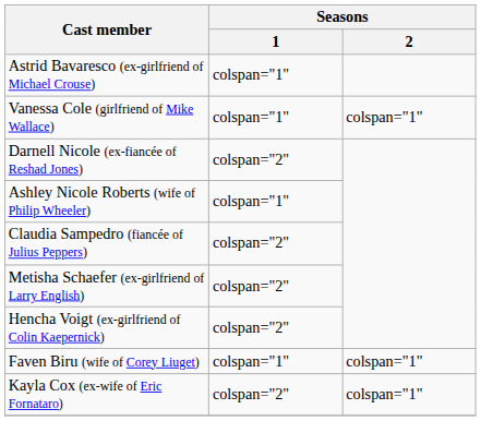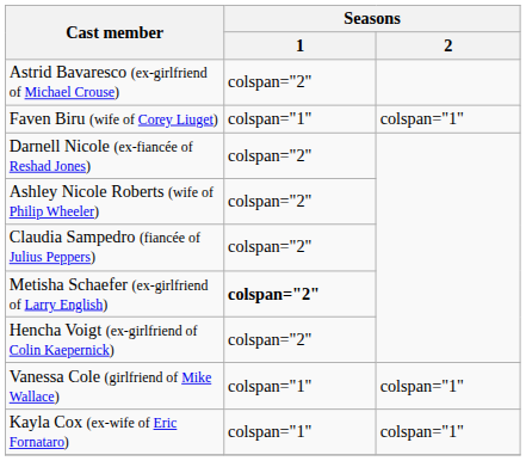Astrid Bavaresco (ex-girlfriend of Michael Crouse) | Seasons / 1: colspan="1" -> colspan="2"
rows swapped: Vanessa Cole (girlfriend of Mike Wallace) <-> Faven Biru (wife of Corey Liuget)
Ashley Nicole Roberts (wife of Philip Wheeler) | Seasons / 1: colspan="1" -> colspan="2"
Metisha Schaefer (ex-girlfriend of Larry English) | Seasons / 1: normal -> bold
Kayla Cox (ex-wife of Eric Fornataro) | Seasons / 1: colspan="2" -> colspan="1"
